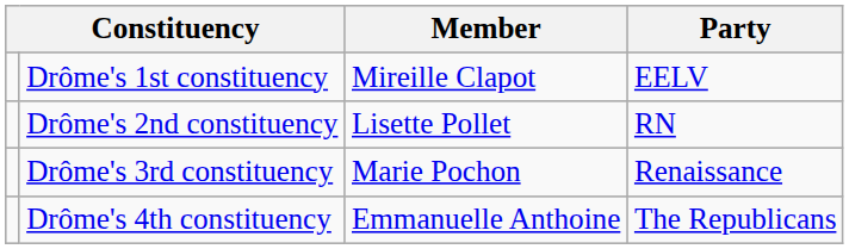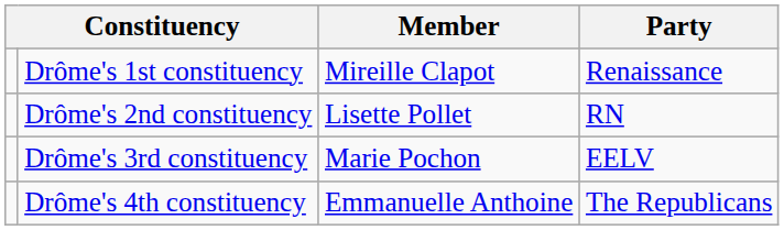Drôme's 1st constituency | Party: EELV -> Renaissance
Drôme's 3rd constituency | Party: Renaissance -> EELV
